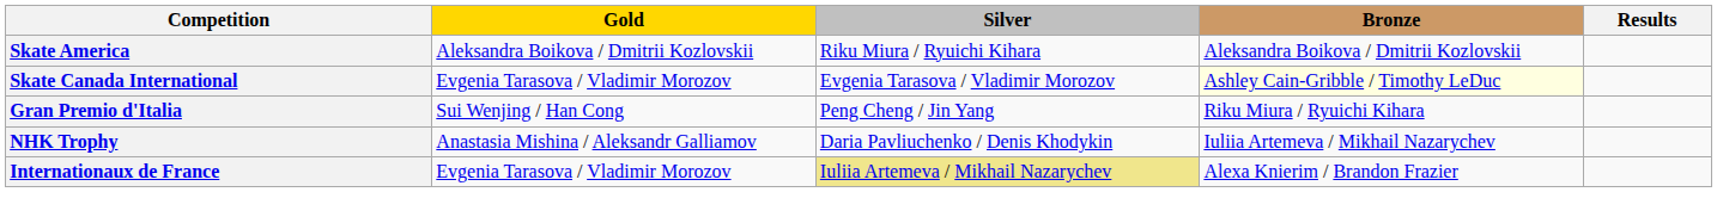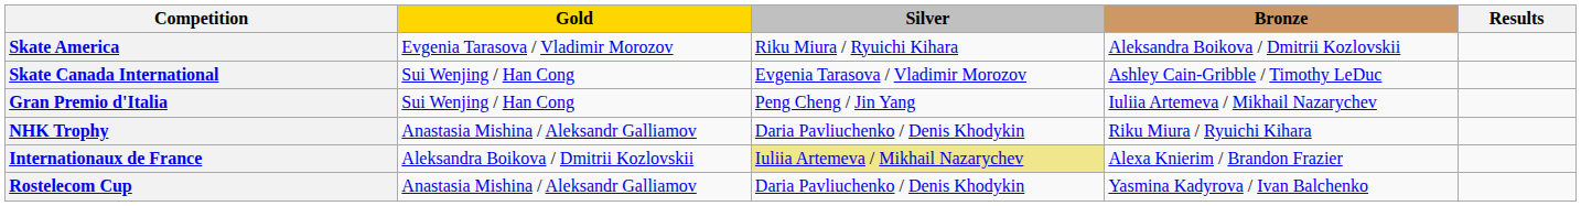Skate America | Gold: Aleksandra Boikova / Dmitrii Kozlovskii -> Evgenia Tarasova / Vladimir Morozov
Skate Canada International | Gold: Evgenia Tarasova / Vladimir Morozov -> Sui Wenjing / Han Cong
Skate Canada International | Bronze: lightyellow background -> no background
Gran Premio d'Italia | Bronze: Riku Miura / Ryuichi Kihara -> Iuliia Artemeva / Mikhail Nazarychev
NHK Trophy | Bronze: Iuliia Artemeva / Mikhail Nazarychev -> Riku Miura / Ryuichi Kihara
Internationaux de France | Gold: Evgenia Tarasova / Vladimir Morozov -> Aleksandra Boikova / Dmitrii Kozlovskii
+ row: Rostelecom Cup | Anastasia Mishina / Aleksandr Galliamov | Daria Pavliuchenko / Denis Khodykin | Yasmina Kadyrova / Ivan Balchenko
